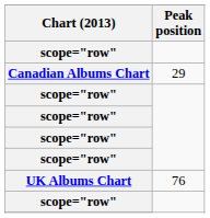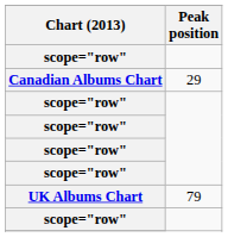UK Albums Chart | Peak position: 76 -> 79
